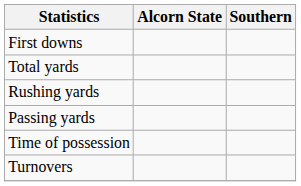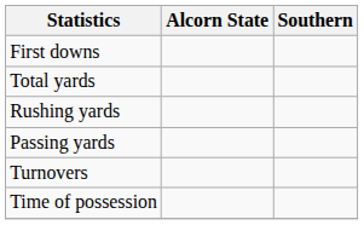rows swapped: Turnovers <-> Time of possession
